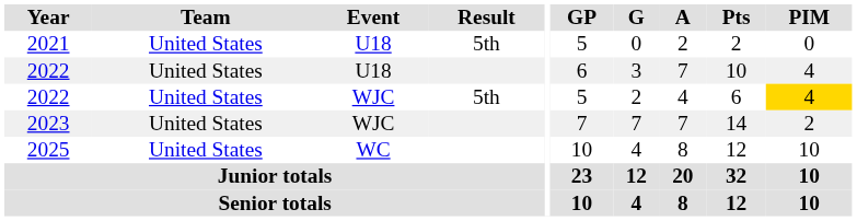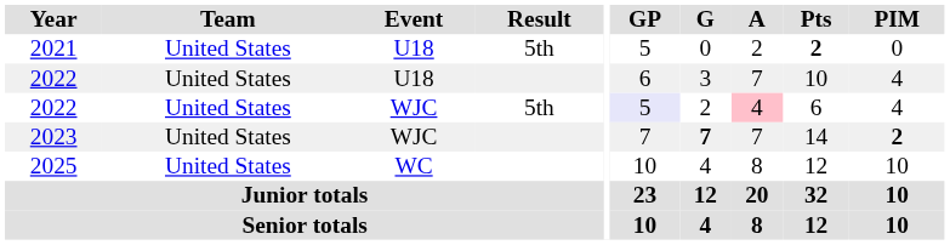2021 | Pts: normal -> bold
2022 / WJC | GP: no background -> lavender background
2022 / WJC | A: no background -> pink background
2022 / WJC | PIM: gold background -> no background
2023 | G: normal -> bold
2023 | PIM: normal -> bold
